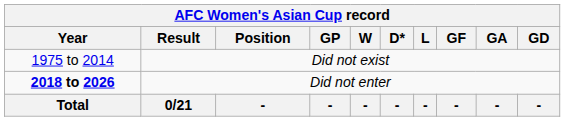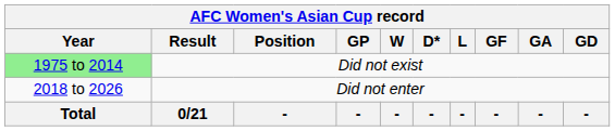1975 to 2014 | Year: no background -> lightgreen background
2018 to 2026 | Year: bold -> normal
